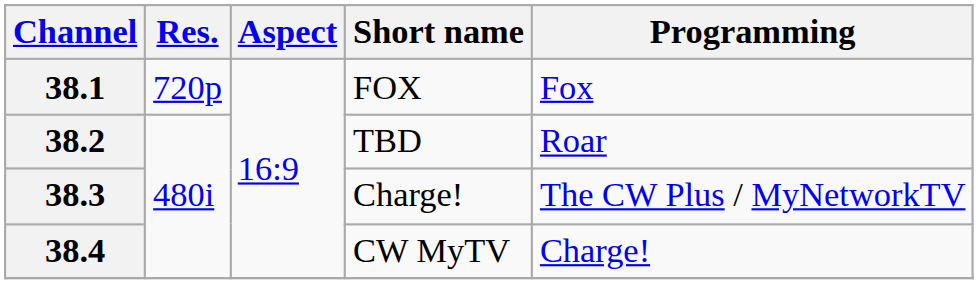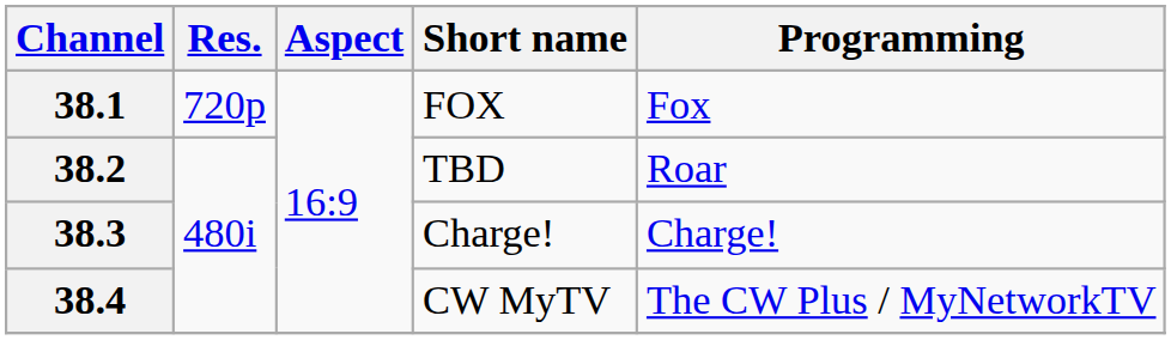38.3 | Programming: The CW Plus / MyNetworkTV -> Charge!
38.4 | Programming: Charge! -> The CW Plus / MyNetworkTV
